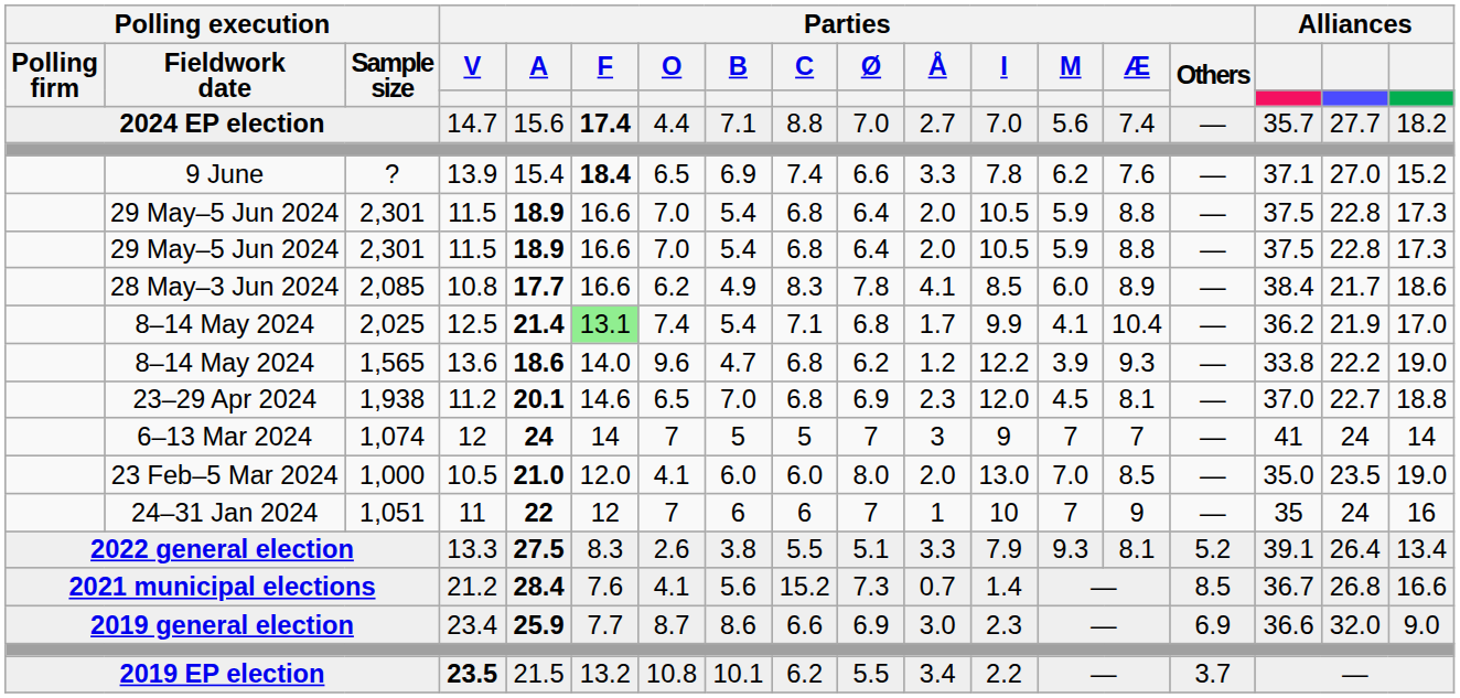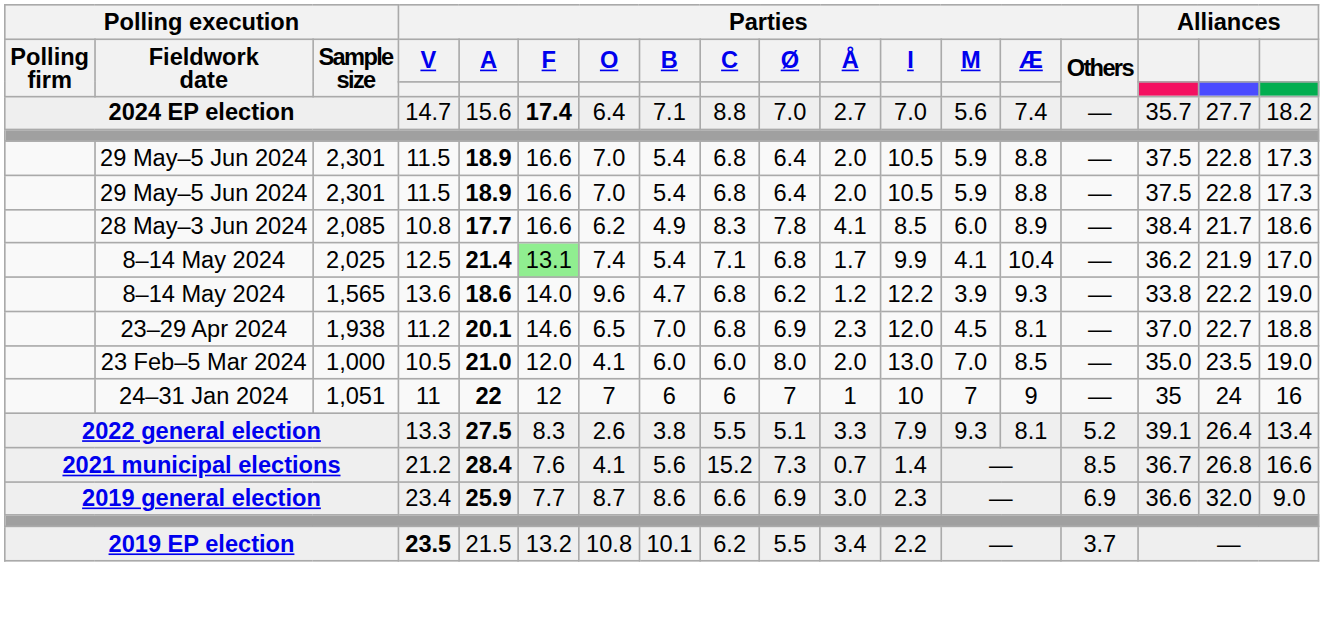2024 EP election | Parties / O: 4.4 -> 6.4
- row: 9 June | ? | 13.9 | 15.4 | 18.4 | 6.5 | 6.9 | 7.4 | 6.6 | 3.3 | 7.8 | 6.2 | 7.6 | — | 37.1 | 27.0 | 15.2
- row: 6–13 Mar 2024 | 1,074 | 12 | 24 | 14 | 7 | 5 | 5 | 7 | 3 | 9 | 7 | 7 | — | 41 | 24 | 14
